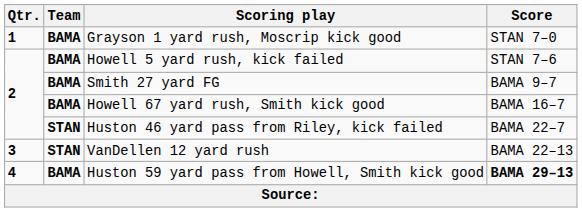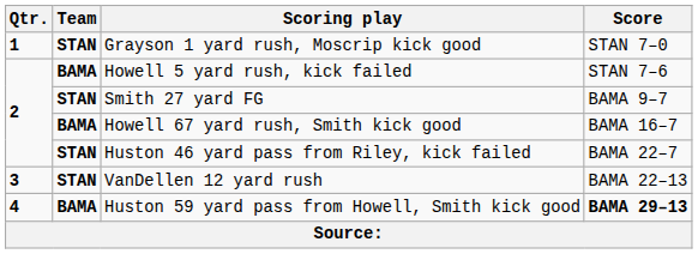Grayson 1 yard rush, Moscrip kick good | Team: BAMA -> STAN
Smith 27 yard FG | Team: BAMA -> STAN
